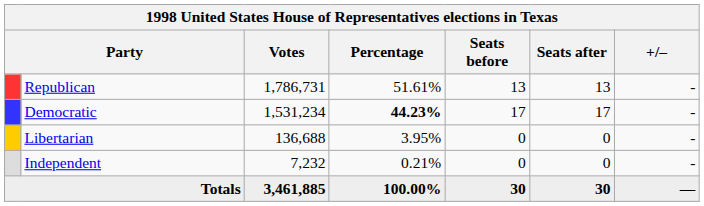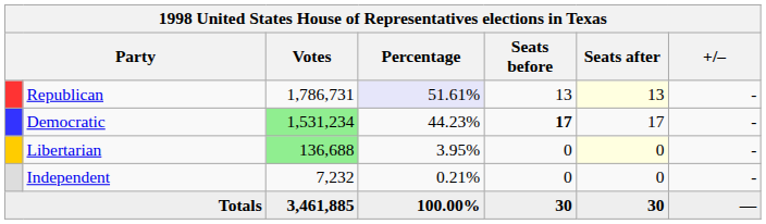Republican | Percentage: no background -> lavender background
Republican | Seats after: no background -> lightyellow background
Democratic | Votes: no background -> lightgreen background
Democratic | Percentage: bold -> normal
Democratic | Seats before: normal -> bold
Libertarian | Votes: no background -> lightgreen background
Libertarian | Seats after: no background -> lightyellow background
